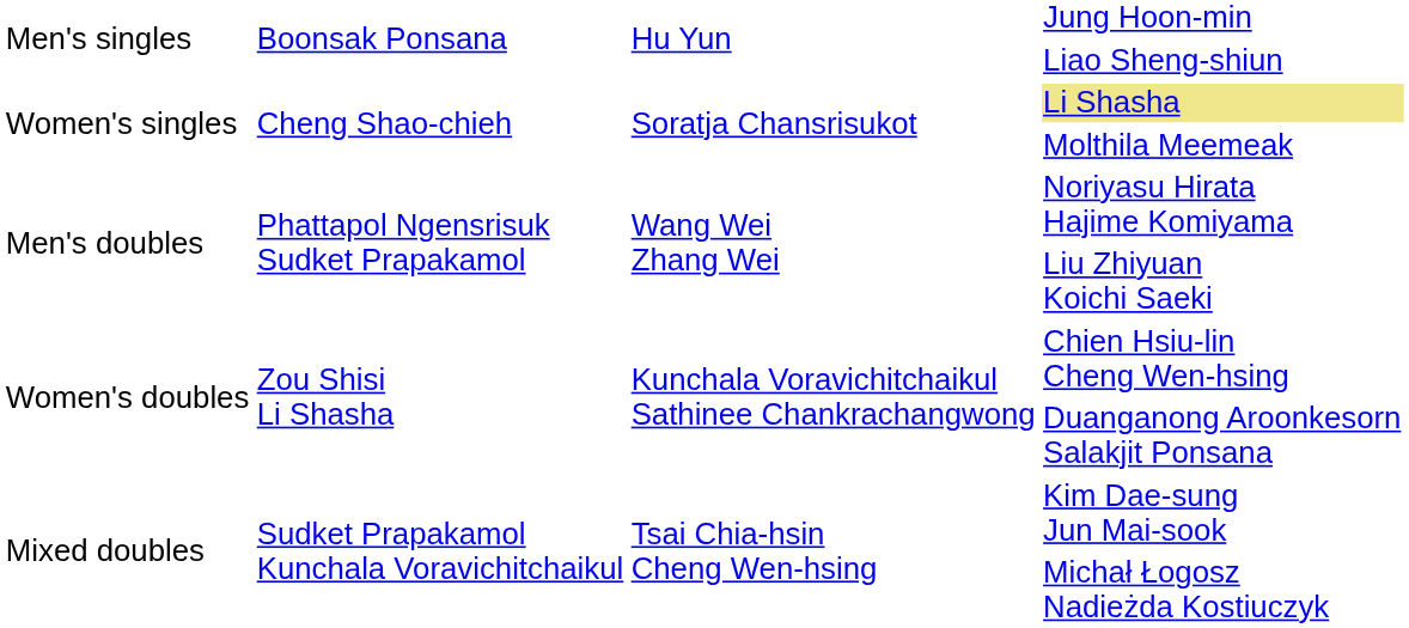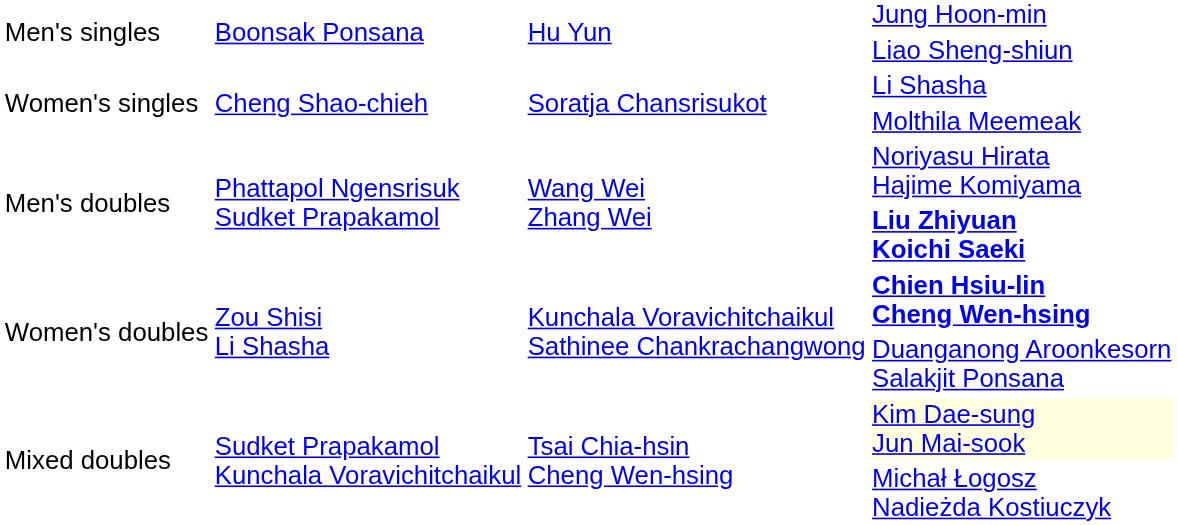Li Shasha | column 4: khaki background -> no background
Liu Zhiyuan Koichi Saeki | column 4: normal -> bold
Chien Hsiu-lin Cheng Wen-hsing | column 4: normal -> bold
Kim Dae-sung Jun Mai-sook | column 4: no background -> lightyellow background
